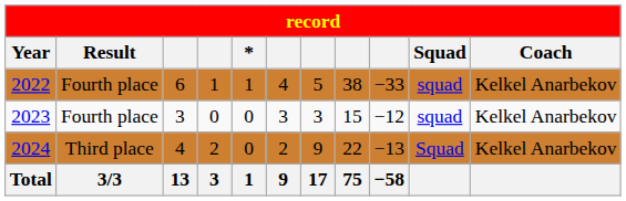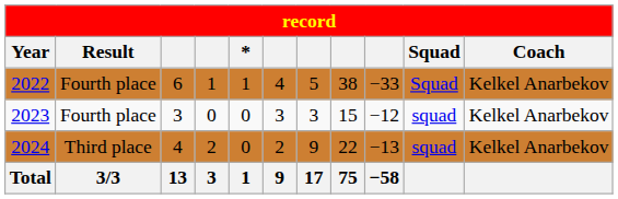2022 | Squad: squad -> Squad
2024 | Squad: Squad -> squad
